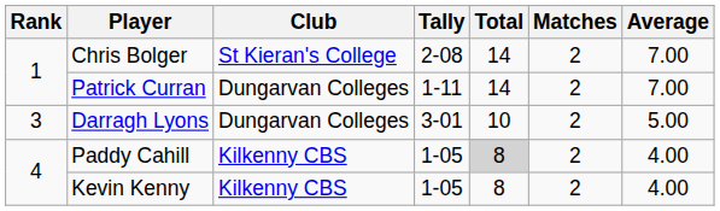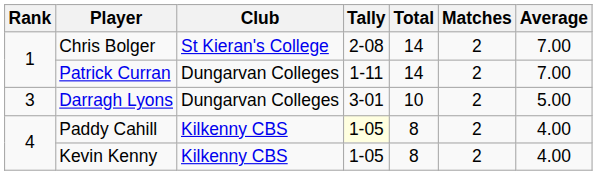Paddy Cahill | Tally: no background -> lightyellow background
Paddy Cahill | Total: lightgrey background -> no background
